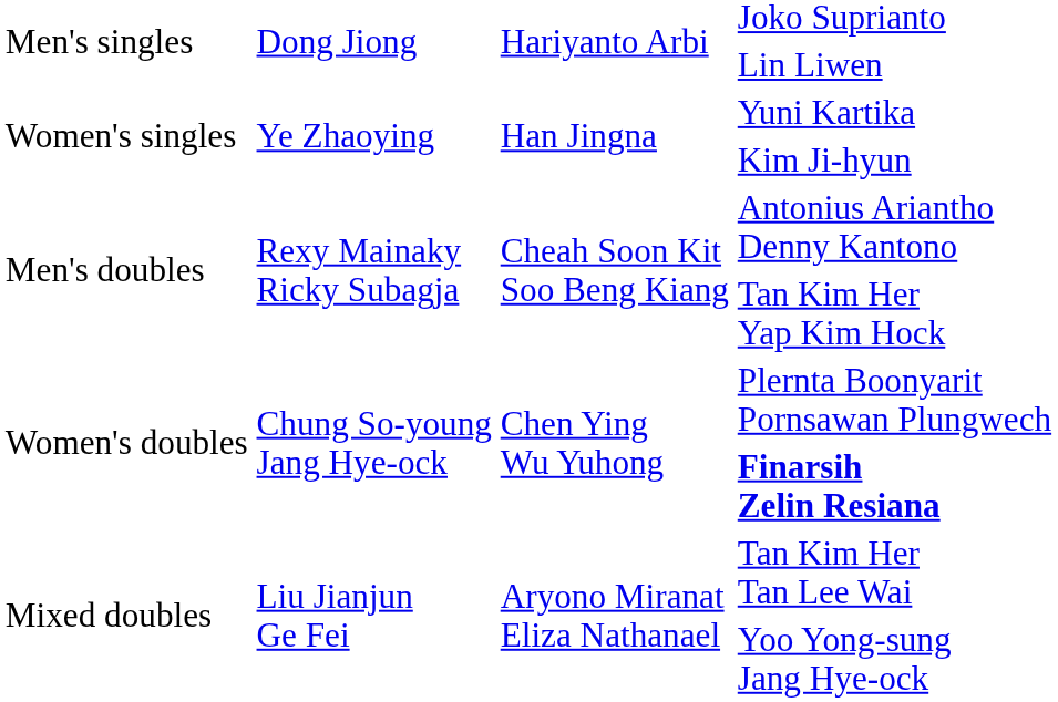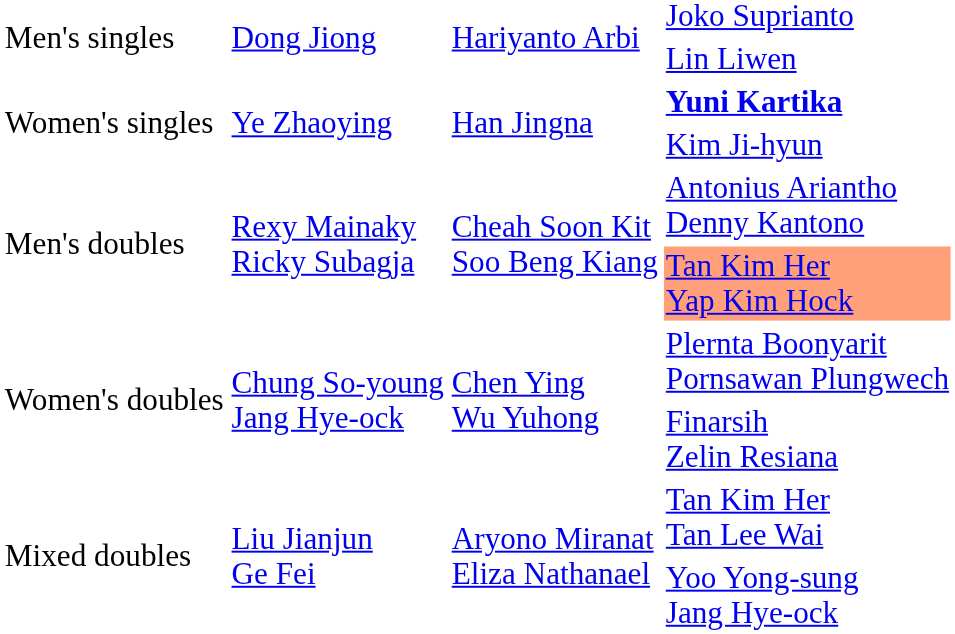Yuni Kartika | column 4: normal -> bold
Tan Kim Her Yap Kim Hock | column 4: no background -> lightsalmon background
Finarsih Zelin Resiana | column 4: bold -> normal
